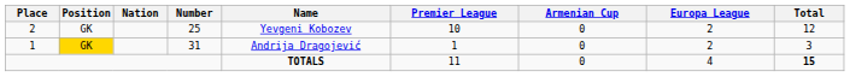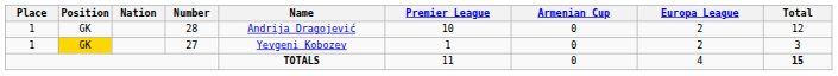row 2 | Place: 2 -> 1
row 2 | Number: 25 -> 28
row 2 | Name: Yevgeni Kobozev -> Andrija Dragojević
row 3 | Number: 31 -> 27
row 3 | Name: Andrija Dragojević -> Yevgeni Kobozev
